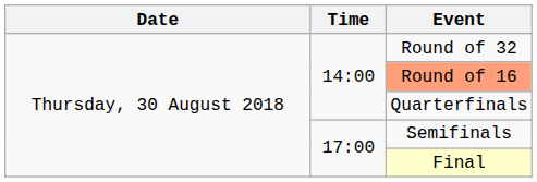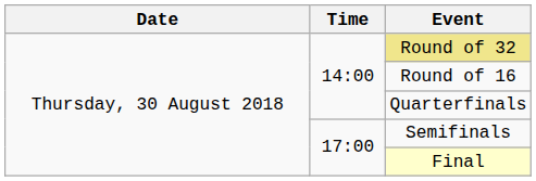Round of 32 | Event: no background -> khaki background
Round of 16 | Event: lightsalmon background -> no background
